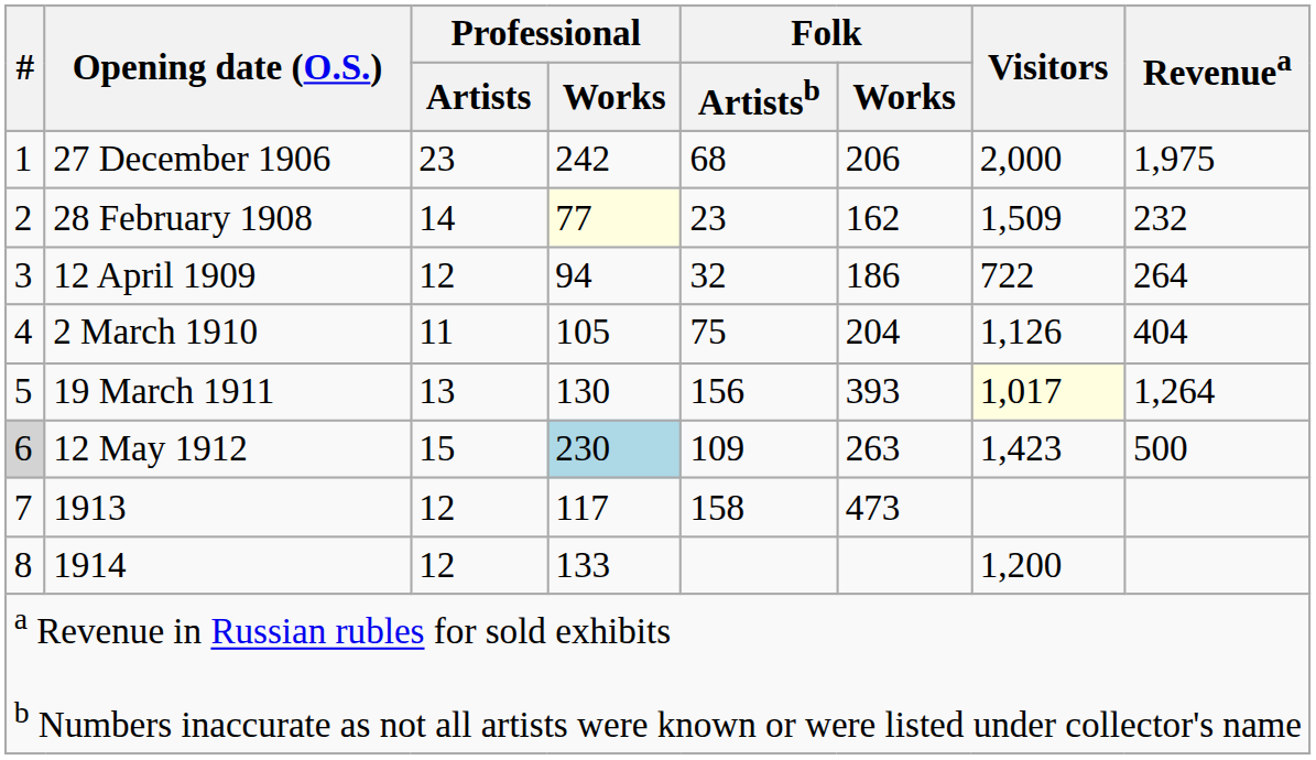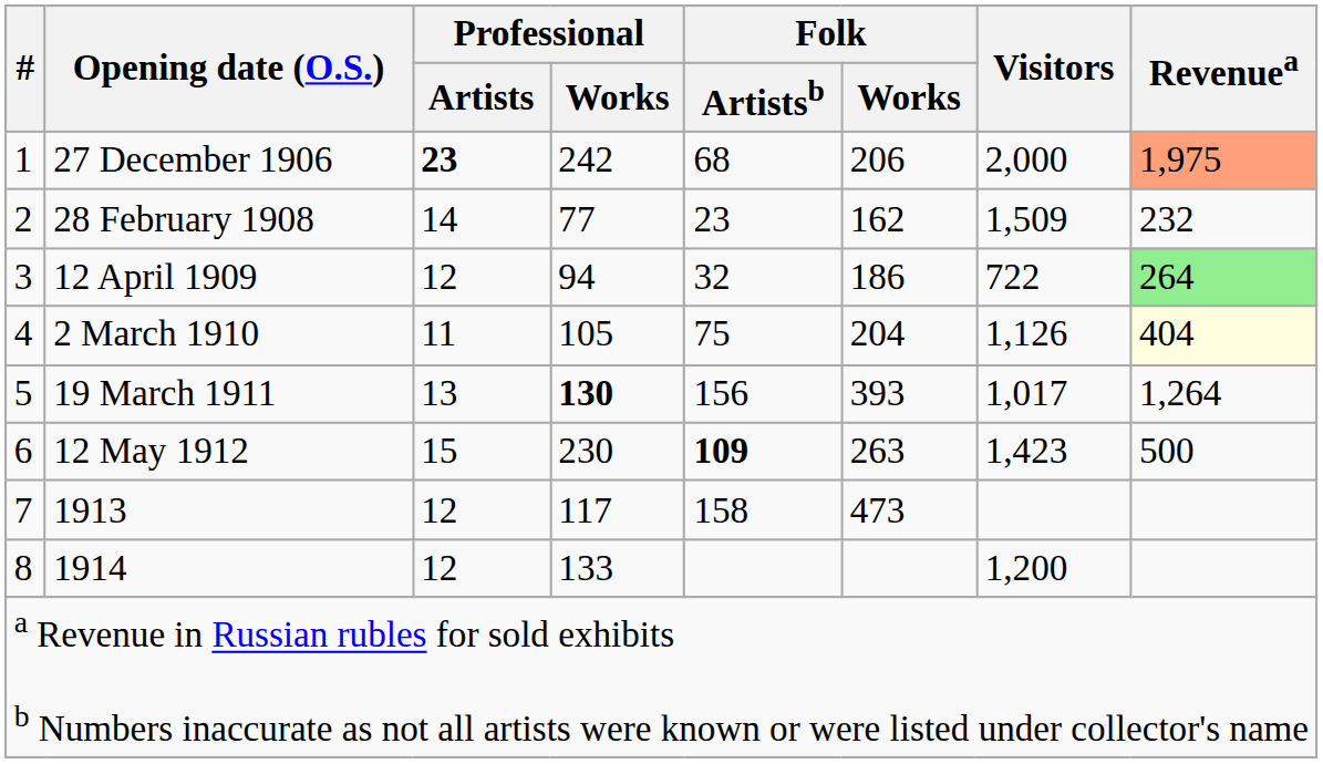27 December 1906 | Professional / Artists: normal -> bold
27 December 1906 | Revenuea: no background -> lightsalmon background
28 February 1908 | Professional / Works: lightyellow background -> no background
12 April 1909 | Revenuea: no background -> lightgreen background
2 March 1910 | Revenuea: no background -> lightyellow background
19 March 1911 | Professional / Works: normal -> bold
19 March 1911 | Visitors: lightyellow background -> no background
12 May 1912 | #: lightgrey background -> no background
12 May 1912 | Professional / Works: lightblue background -> no background
12 May 1912 | Folk / Artistsb: normal -> bold
